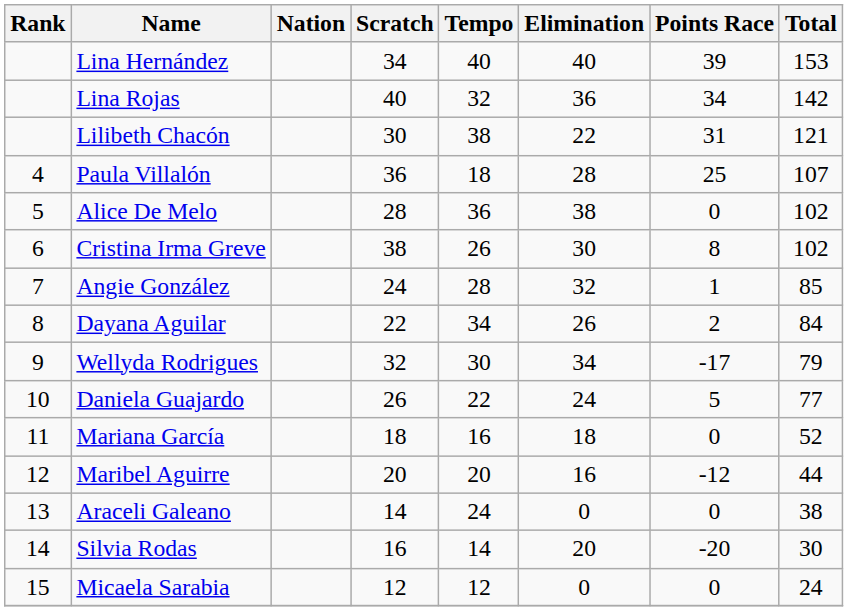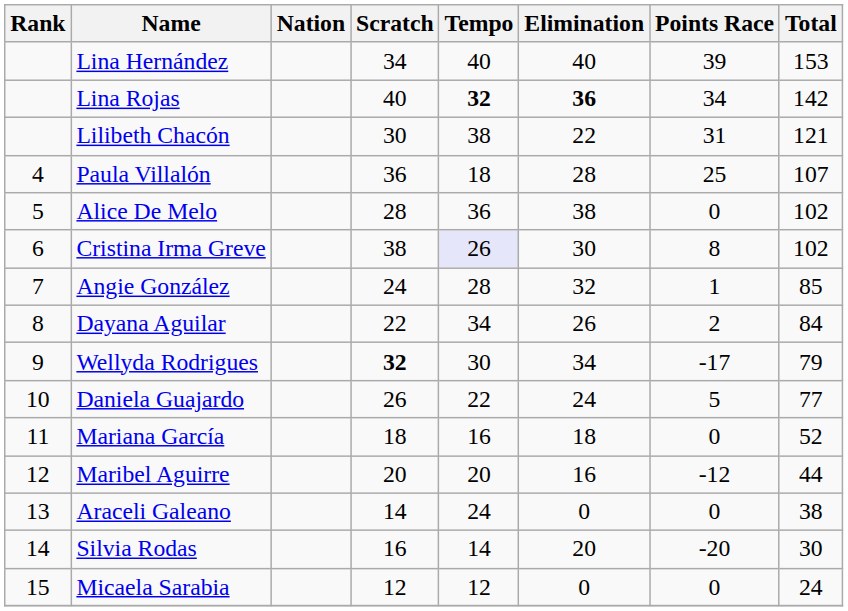Lina Rojas | Tempo: normal -> bold
Lina Rojas | Elimination: normal -> bold
Cristina Irma Greve | Tempo: no background -> lavender background
Wellyda Rodrigues | Scratch: normal -> bold
